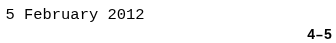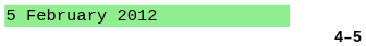5 February 2012 | column 1: no background -> lightgreen background
